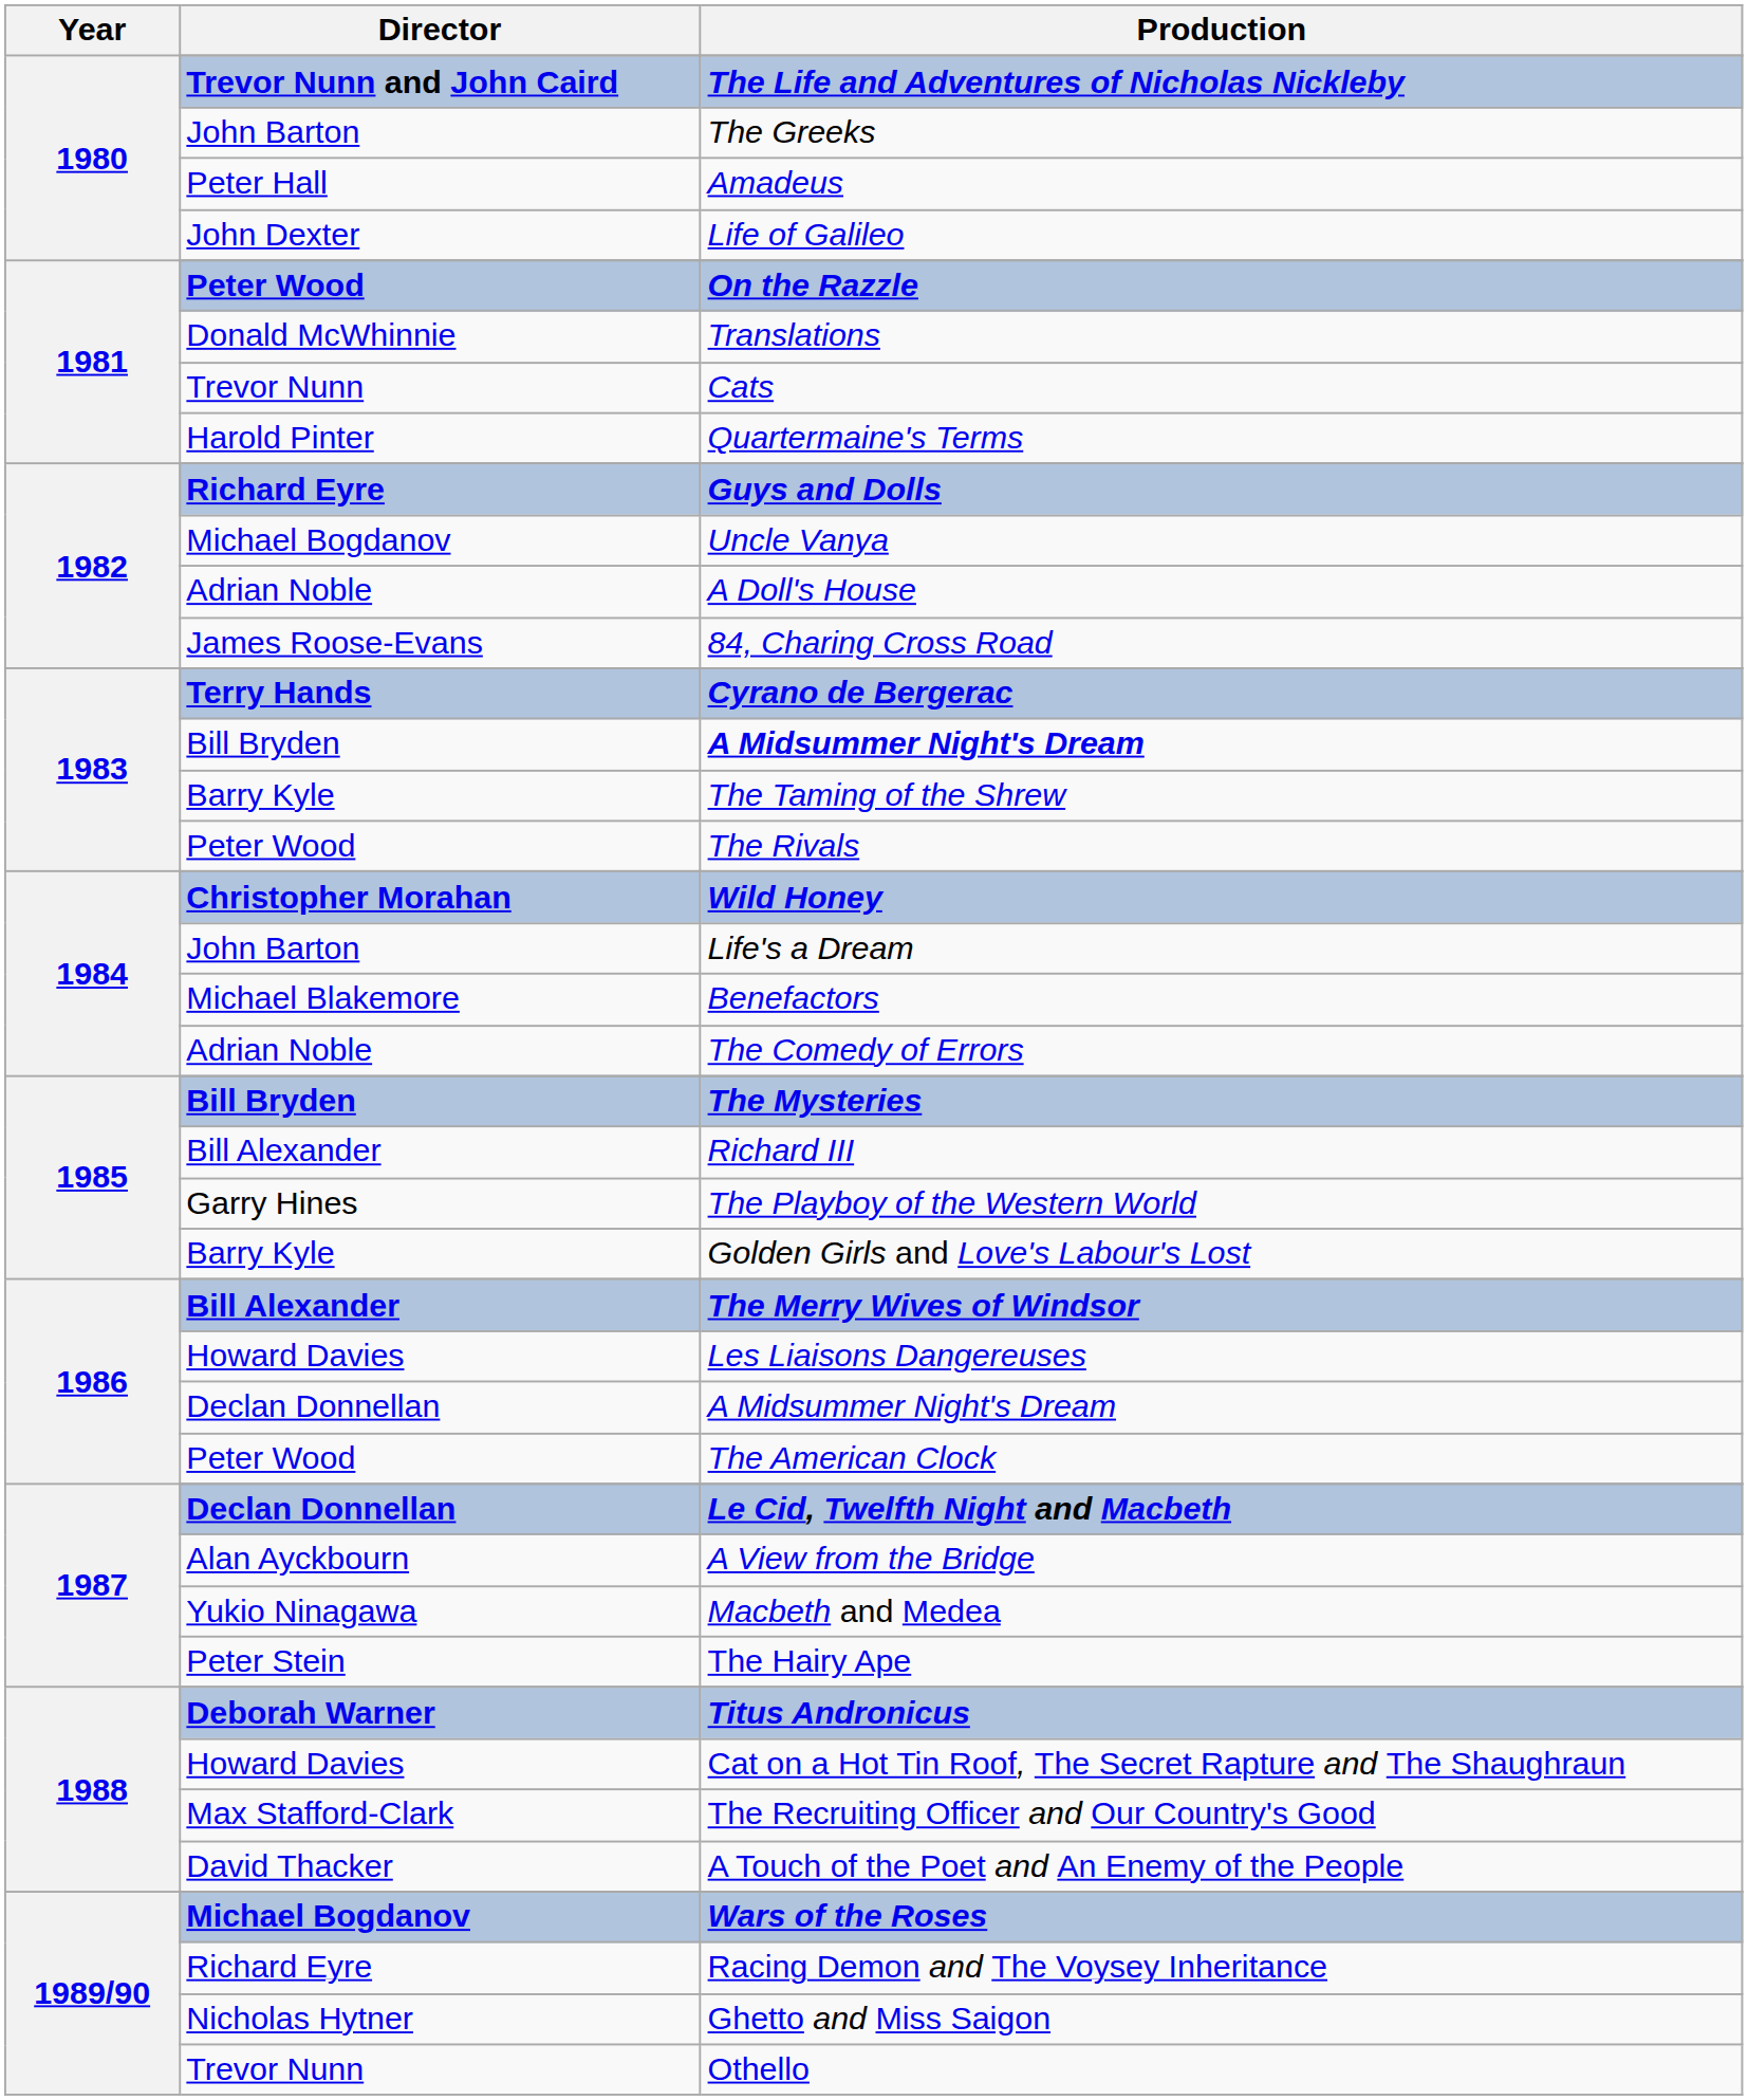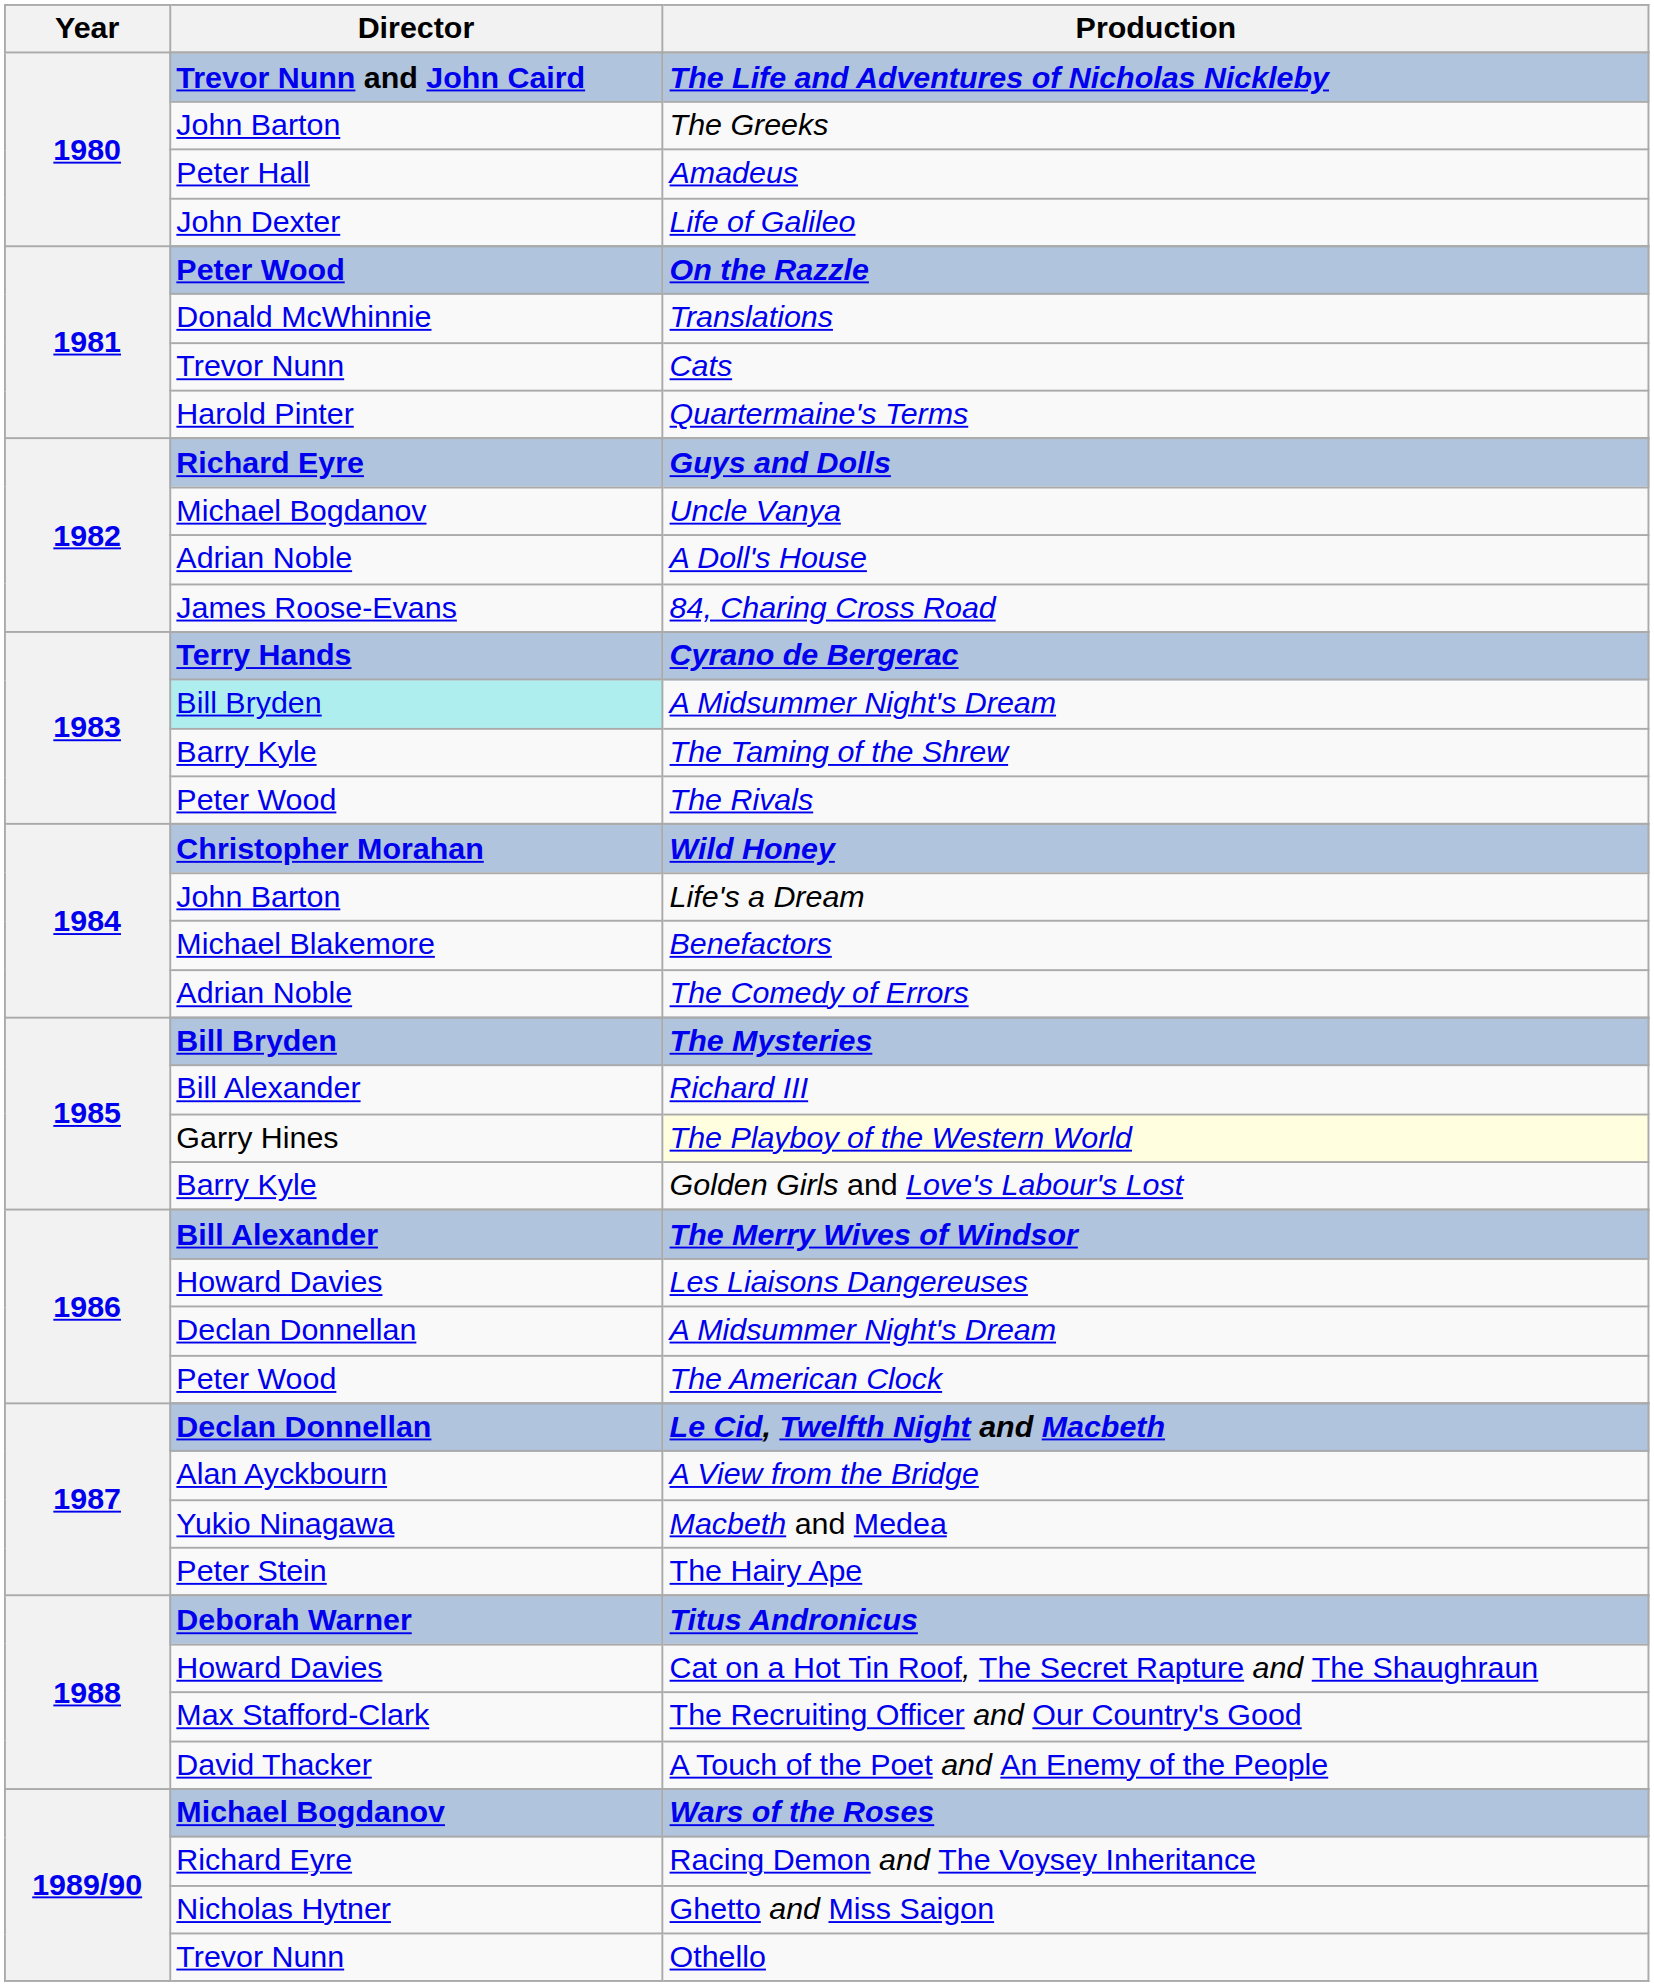Bill Bryden / A Midsummer Night's Dream | Director: no background -> paleturquoise background
Bill Bryden / A Midsummer Night's Dream | Production: bold -> normal
The Playboy of the Western World | Production: no background -> lightyellow background
